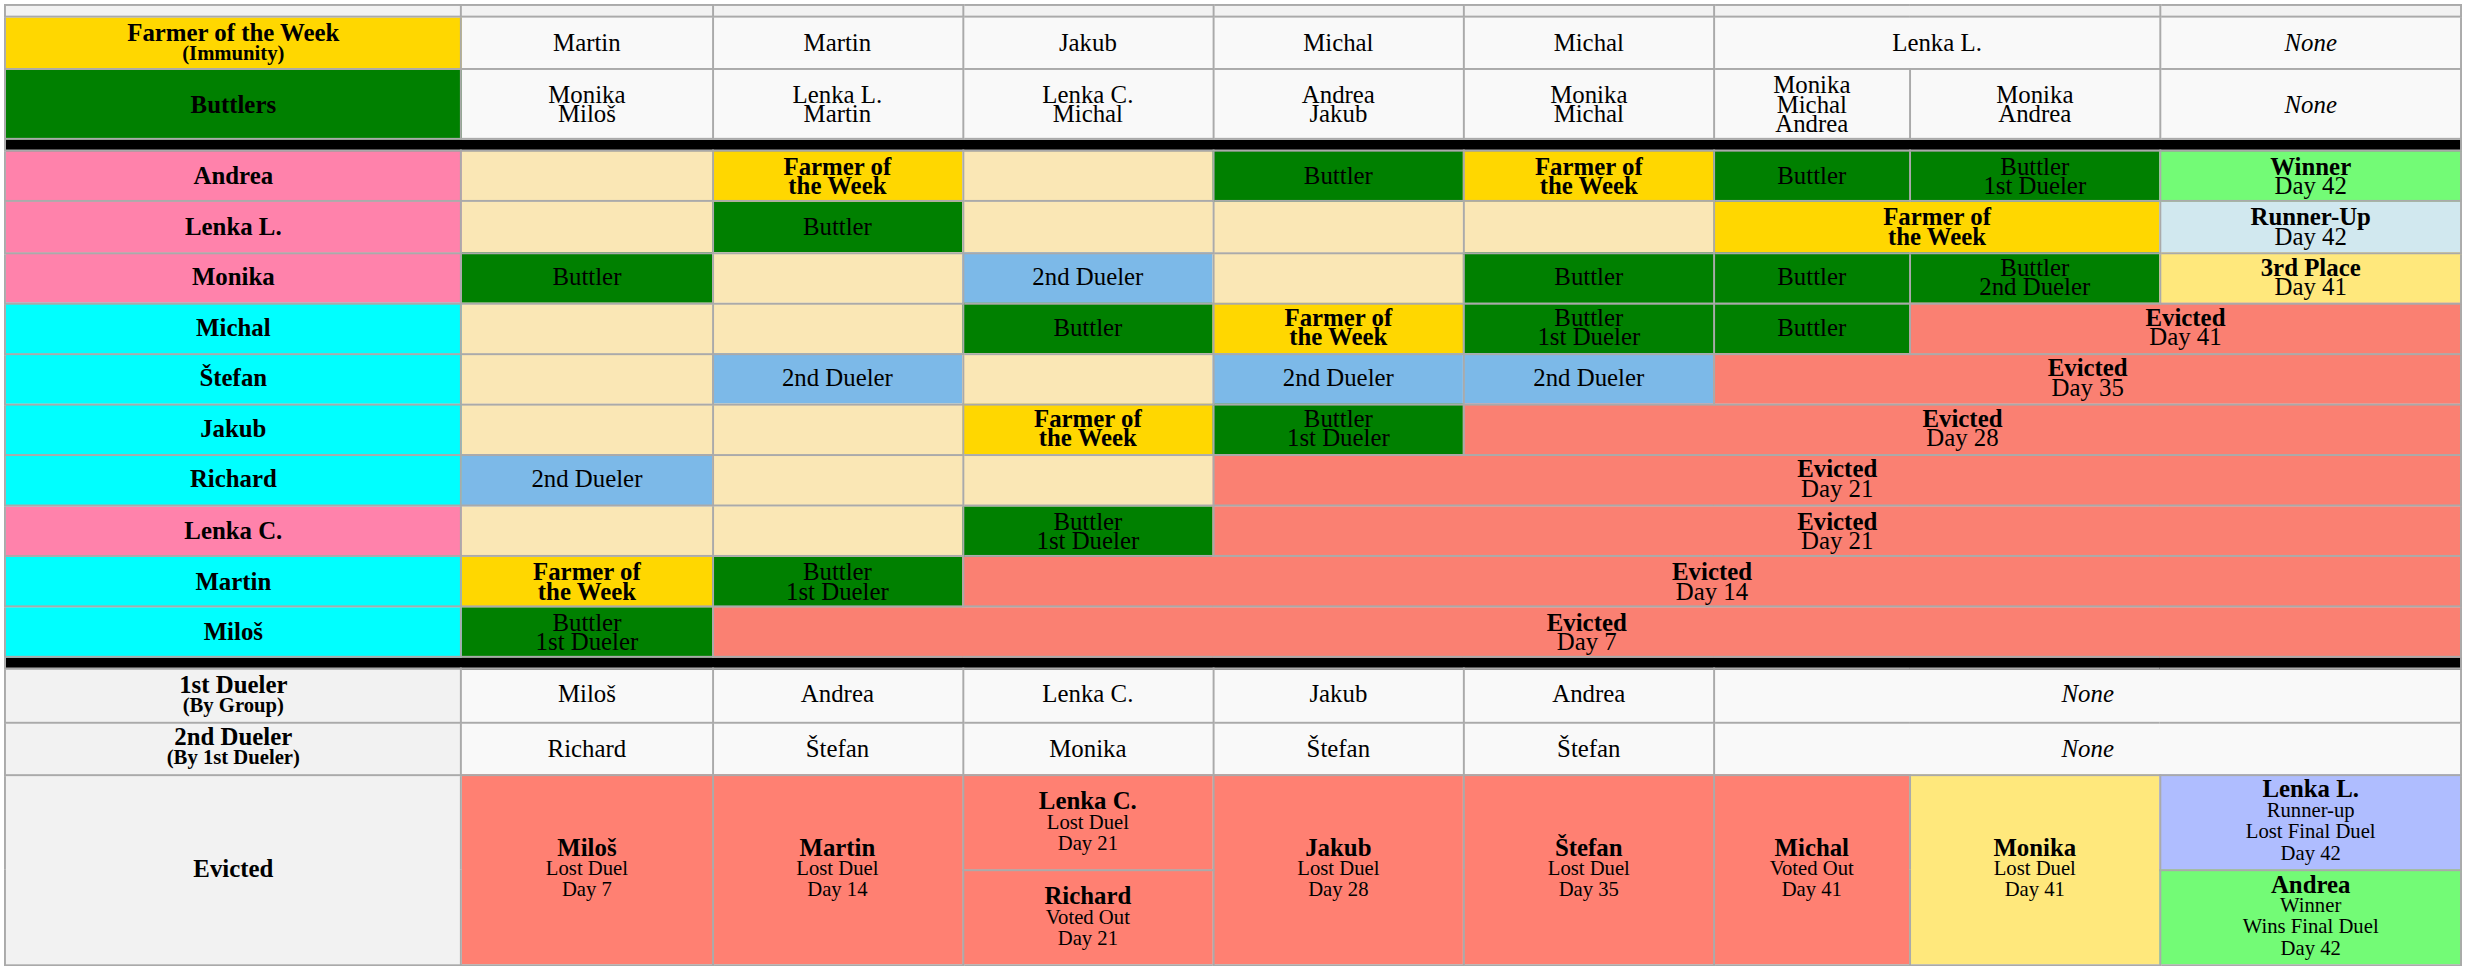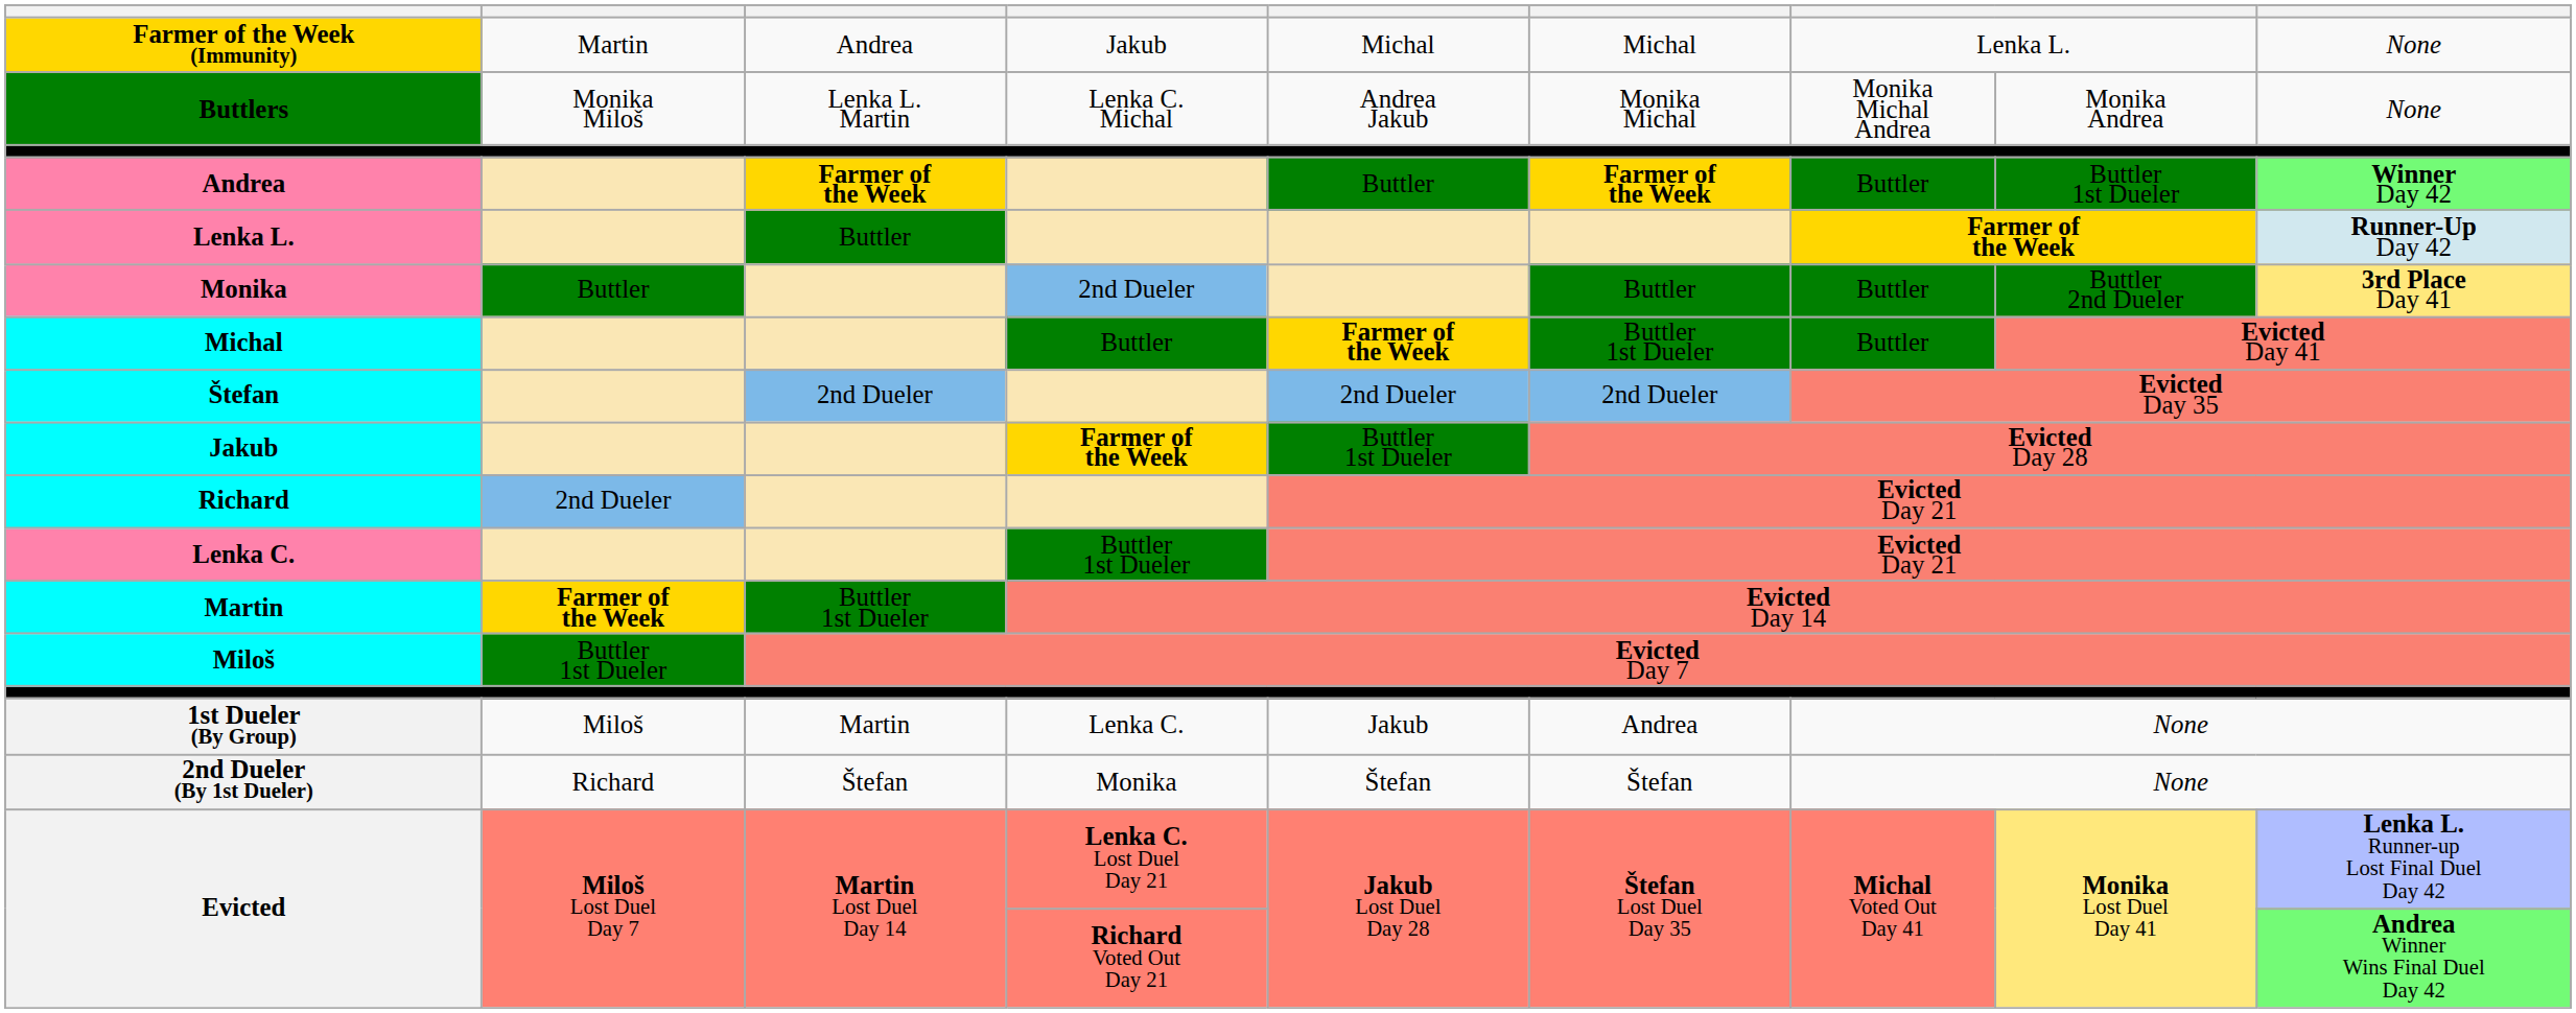Farmer of the Week (Immunity) | column 3: Martin -> Andrea
1st Dueler (By Group) | column 3: Andrea -> Martin
